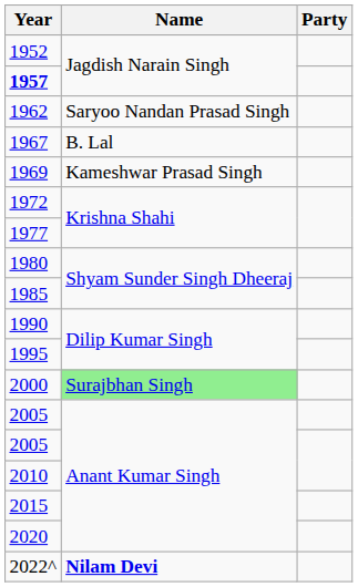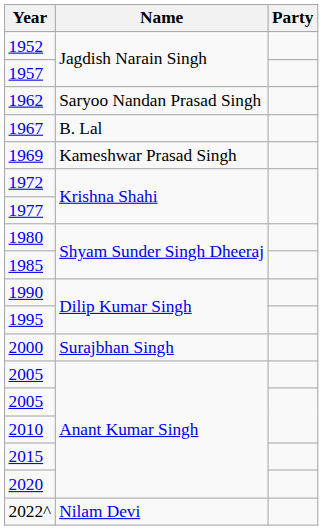1957 | Year: bold -> normal
2000 | Name: lightgreen background -> no background
2022^ | Name: bold -> normal
